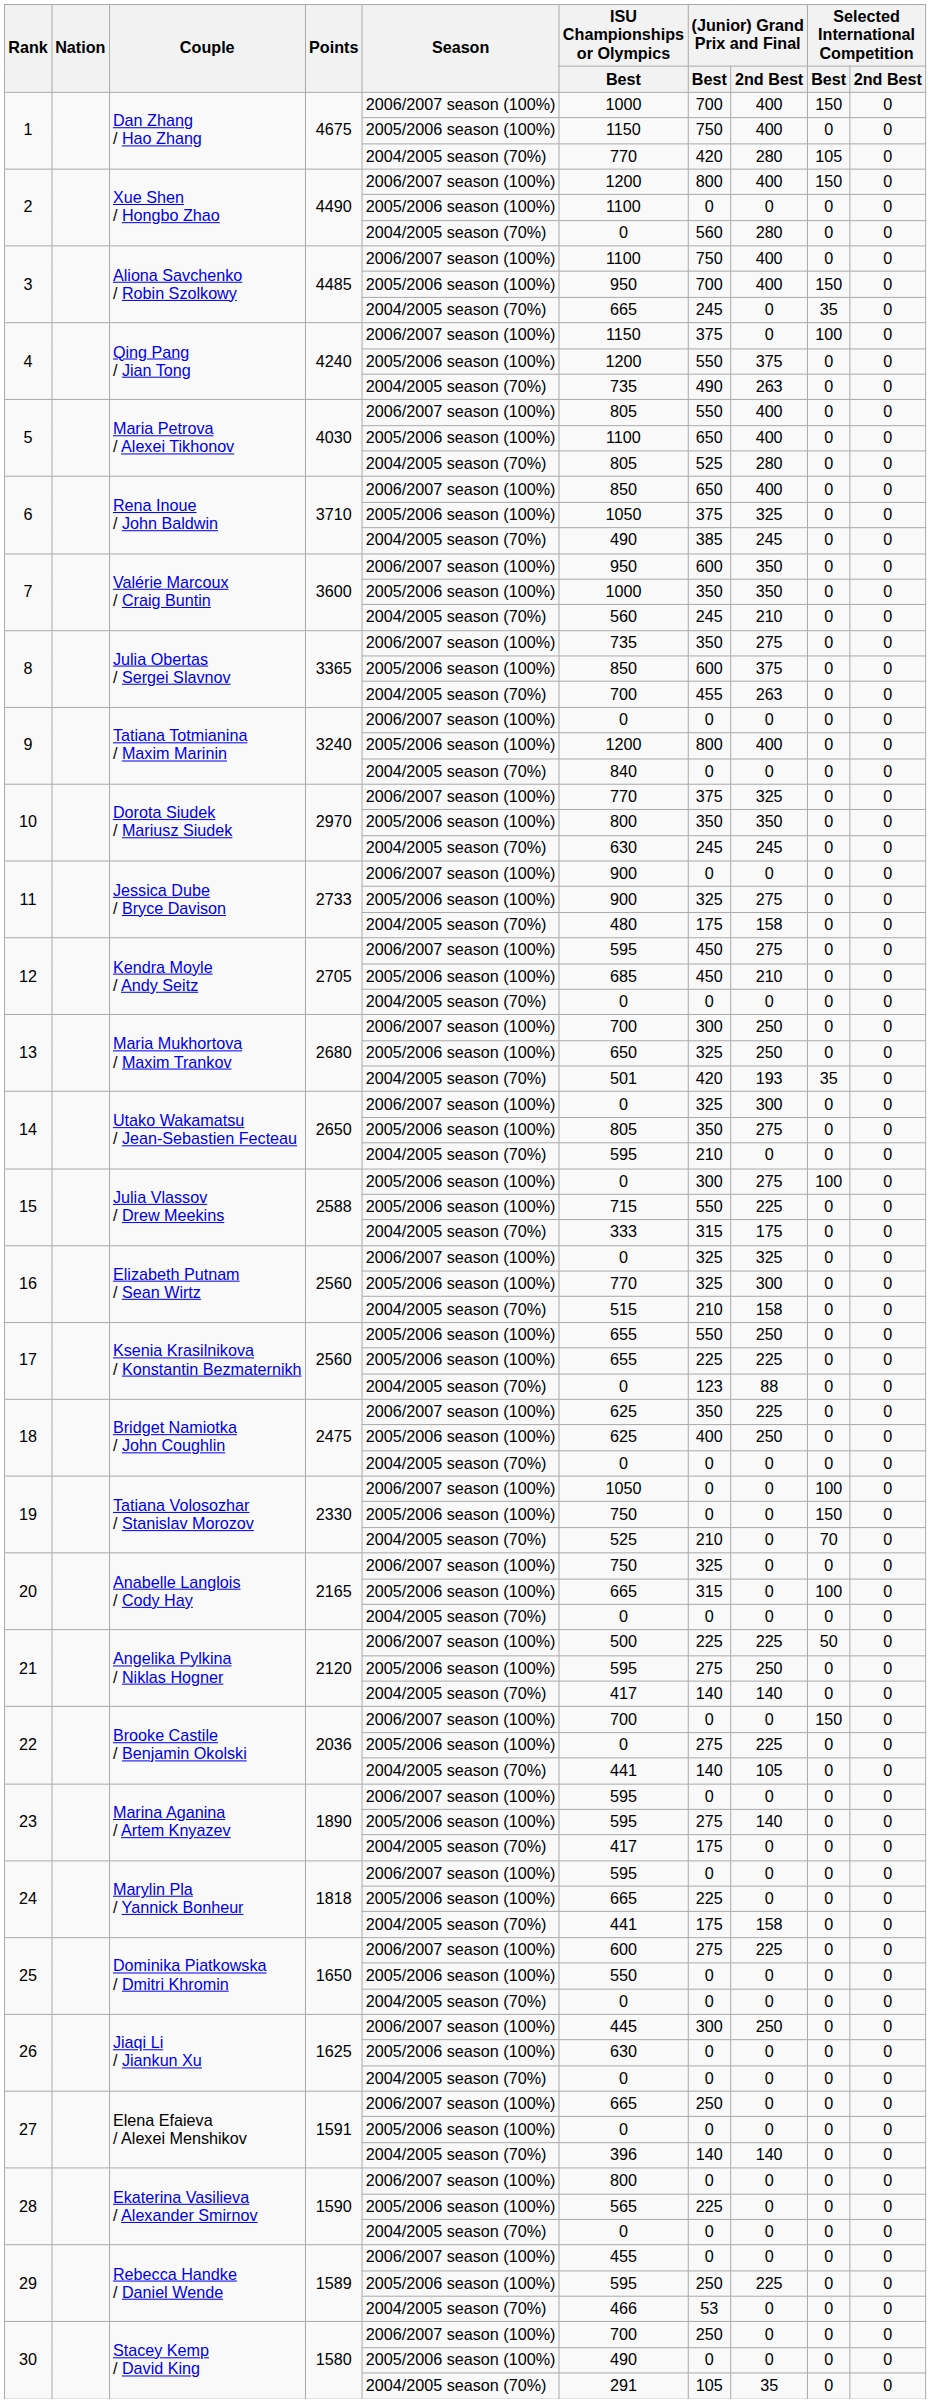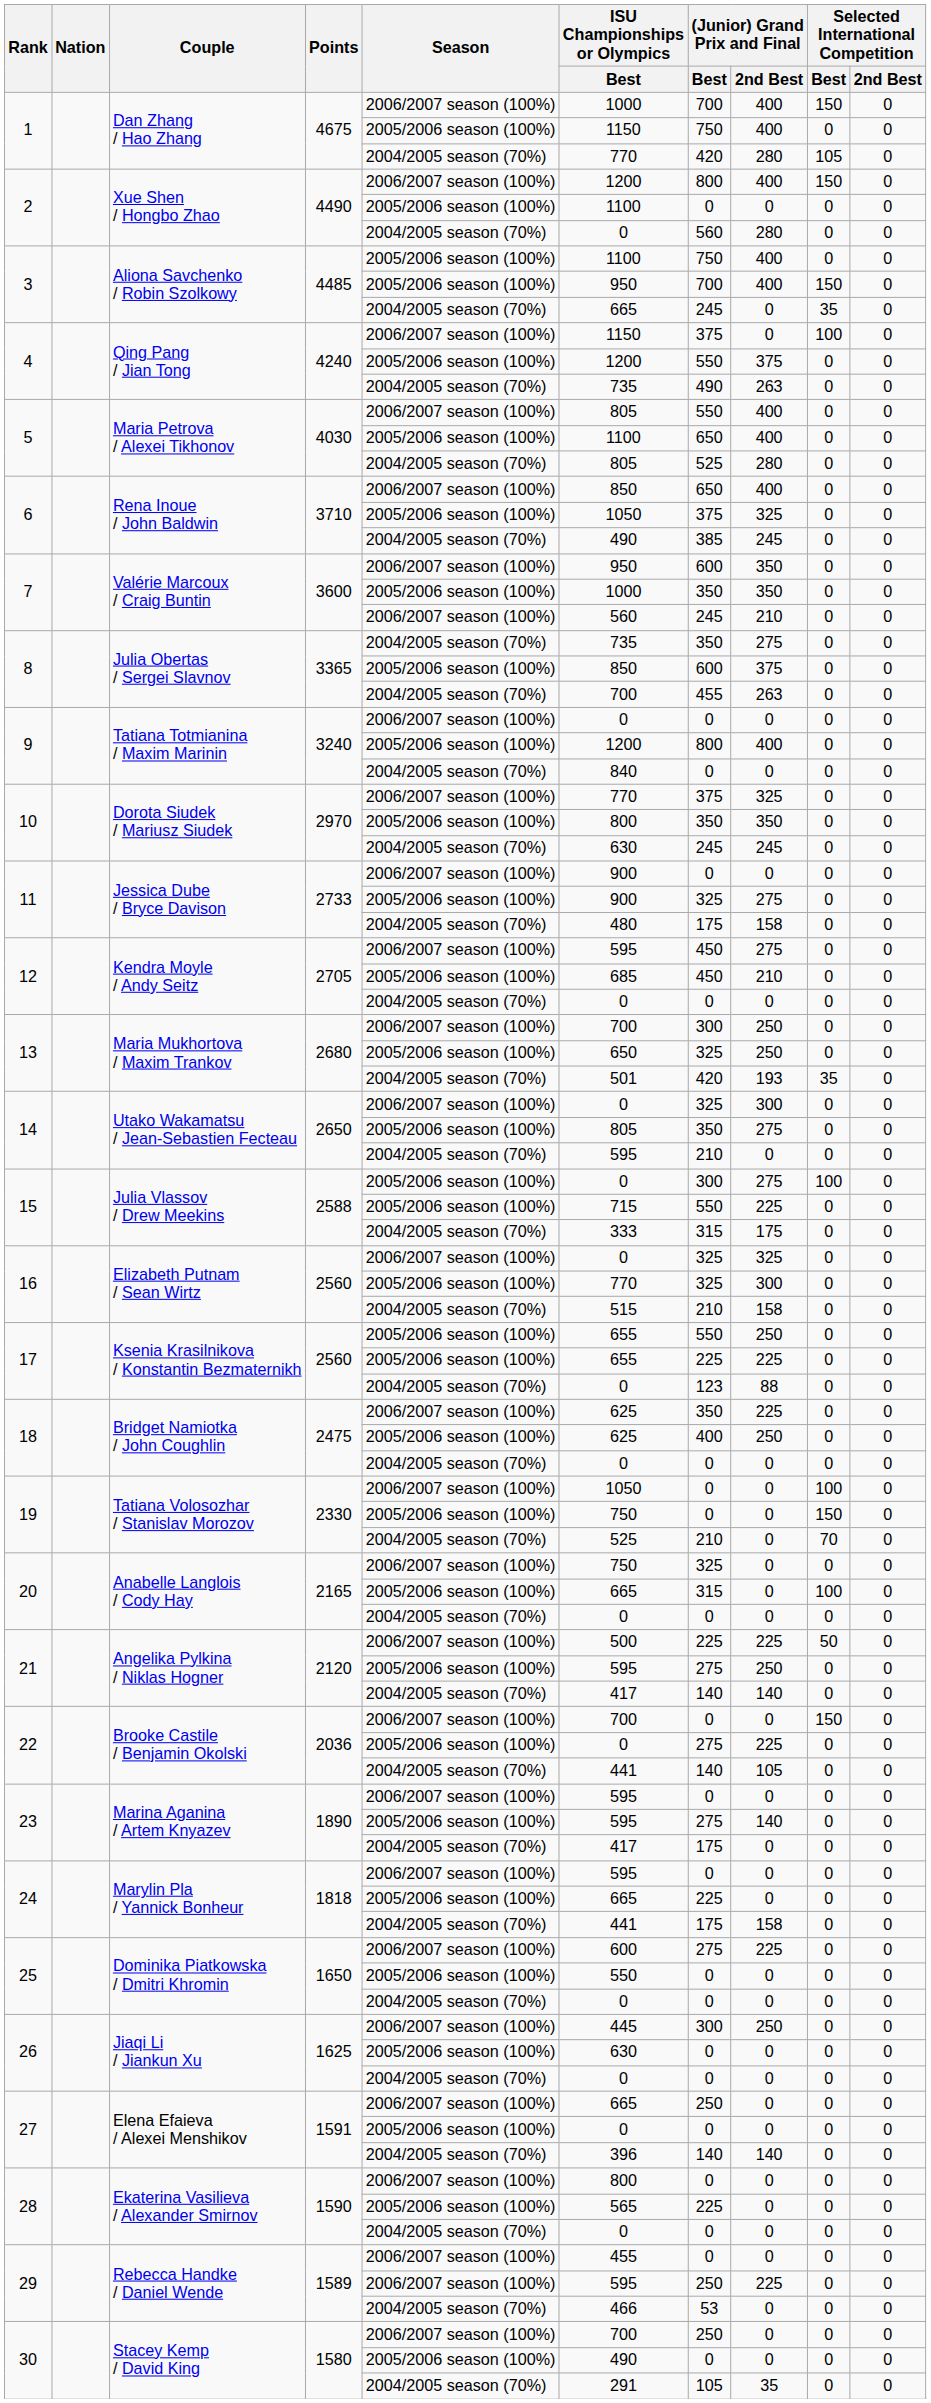row 9 | Season: 2006/2007 season (100%) -> 2005/2006 season (100%)
row 23 | Season: 2004/2005 season (70%) -> 2006/2007 season (100%)
row 24 | Season: 2006/2007 season (100%) -> 2004/2005 season (70%)
row 88 | Season: 2005/2006 season (100%) -> 2006/2007 season (100%)
